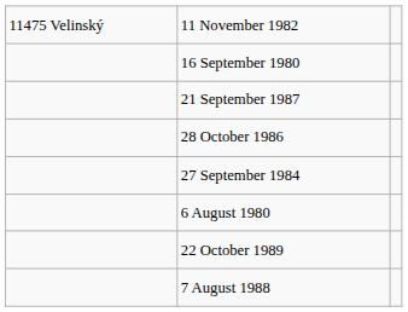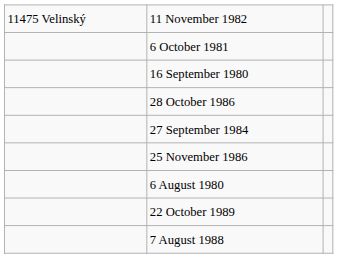+ row: 6 October 1981
- row: 21 September 1987
+ row: 25 November 1986
